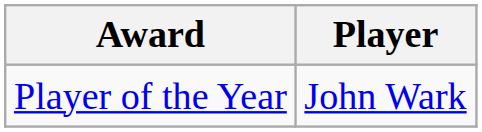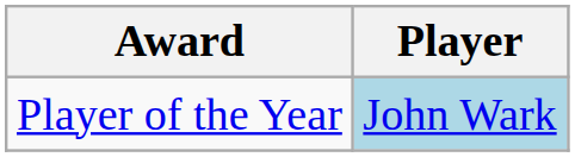Player of the Year | Player: no background -> lightblue background
